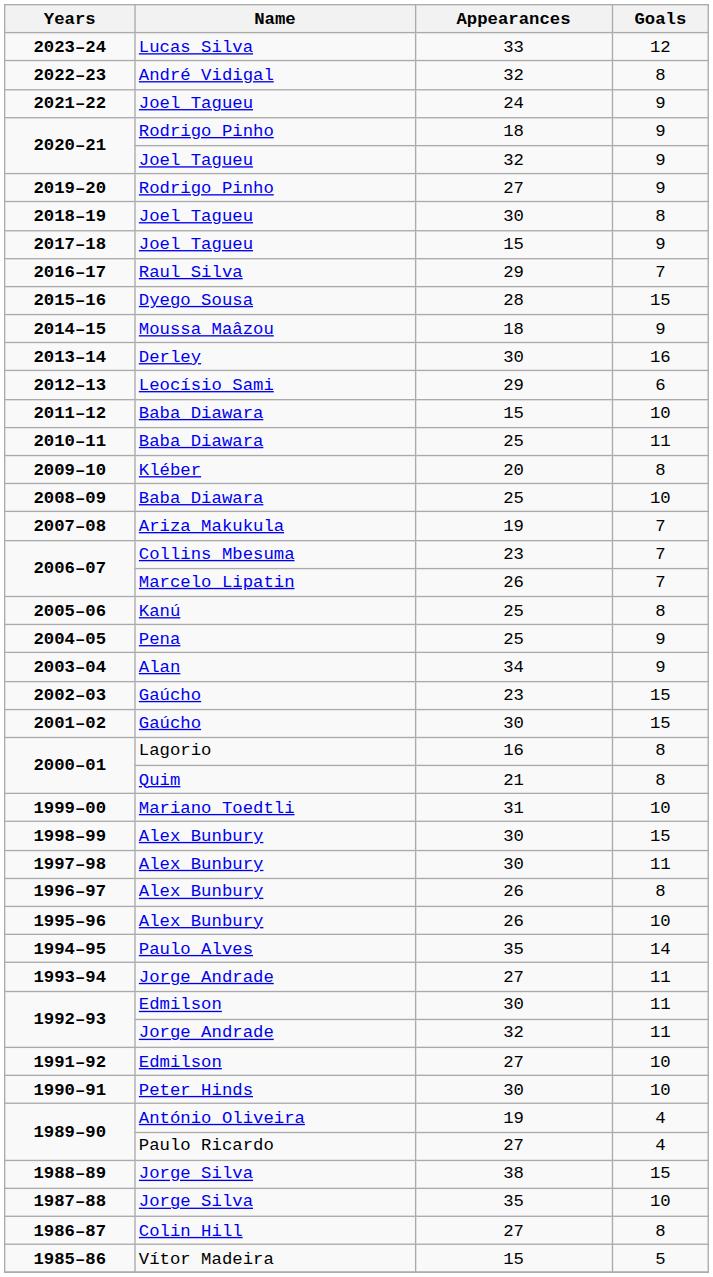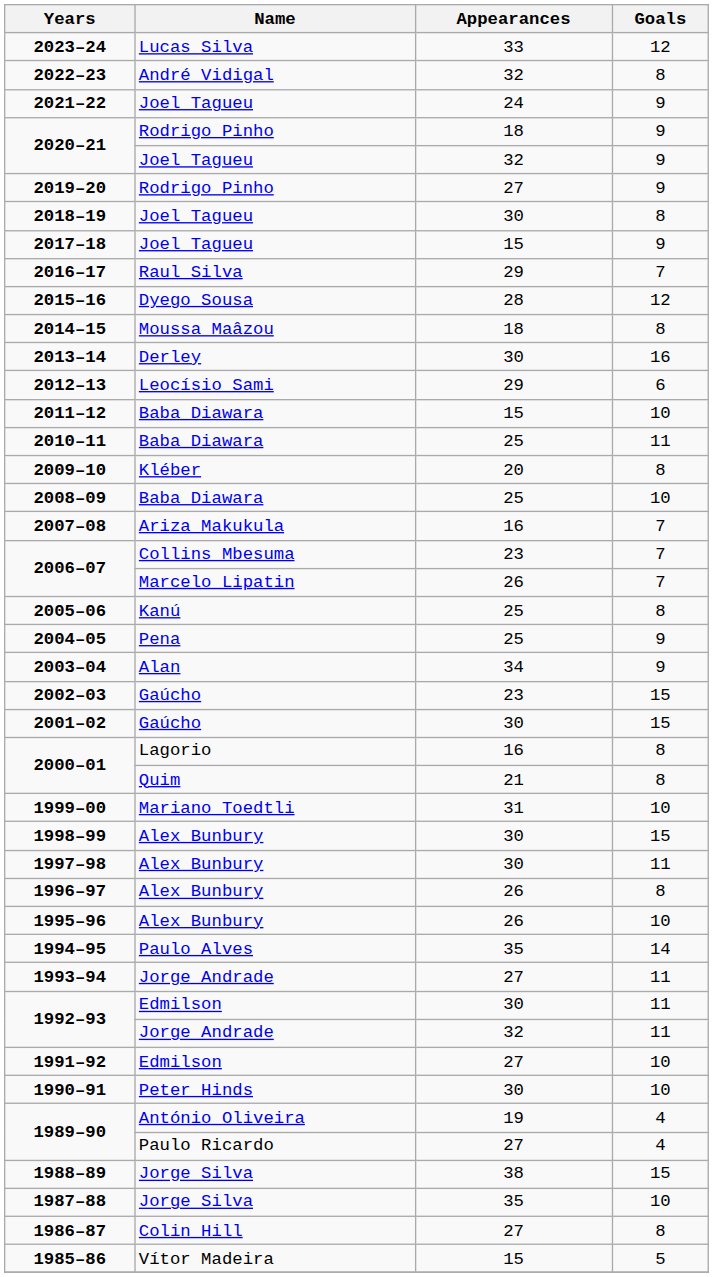2015–16 | Goals: 15 -> 12
2014–15 | Goals: 9 -> 8
2007–08 | Appearances: 19 -> 16
